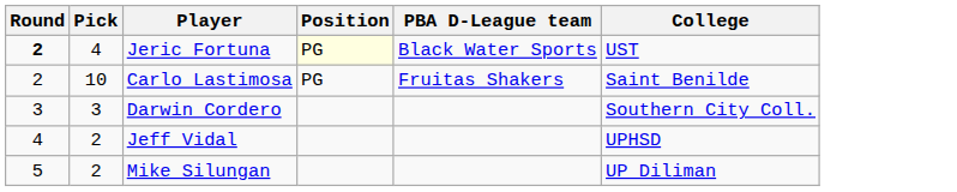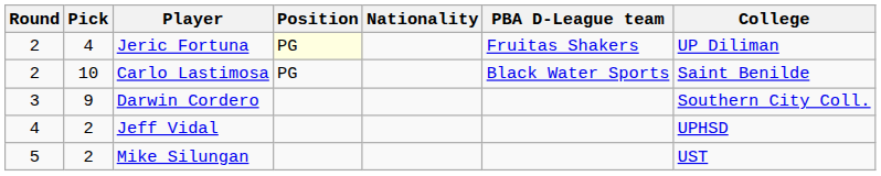+ column: Nationality
Jeric Fortuna | Round: bold -> normal
Jeric Fortuna | PBA D-League team: Black Water Sports -> Fruitas Shakers
Jeric Fortuna | College: UST -> UP Diliman
Carlo Lastimosa | PBA D-League team: Fruitas Shakers -> Black Water Sports
Darwin Cordero | Pick: 3 -> 9
Mike Silungan | College: UP Diliman -> UST
